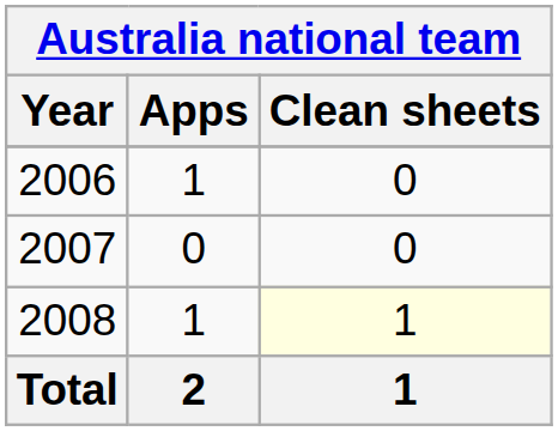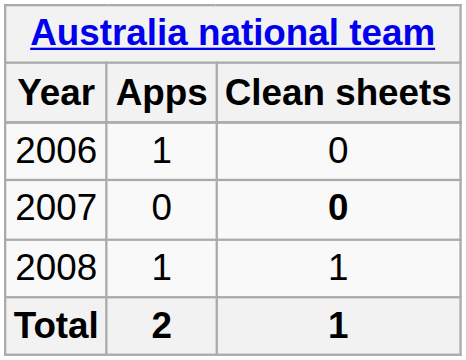2007 | Clean sheets: normal -> bold
2008 | Clean sheets: lightyellow background -> no background
